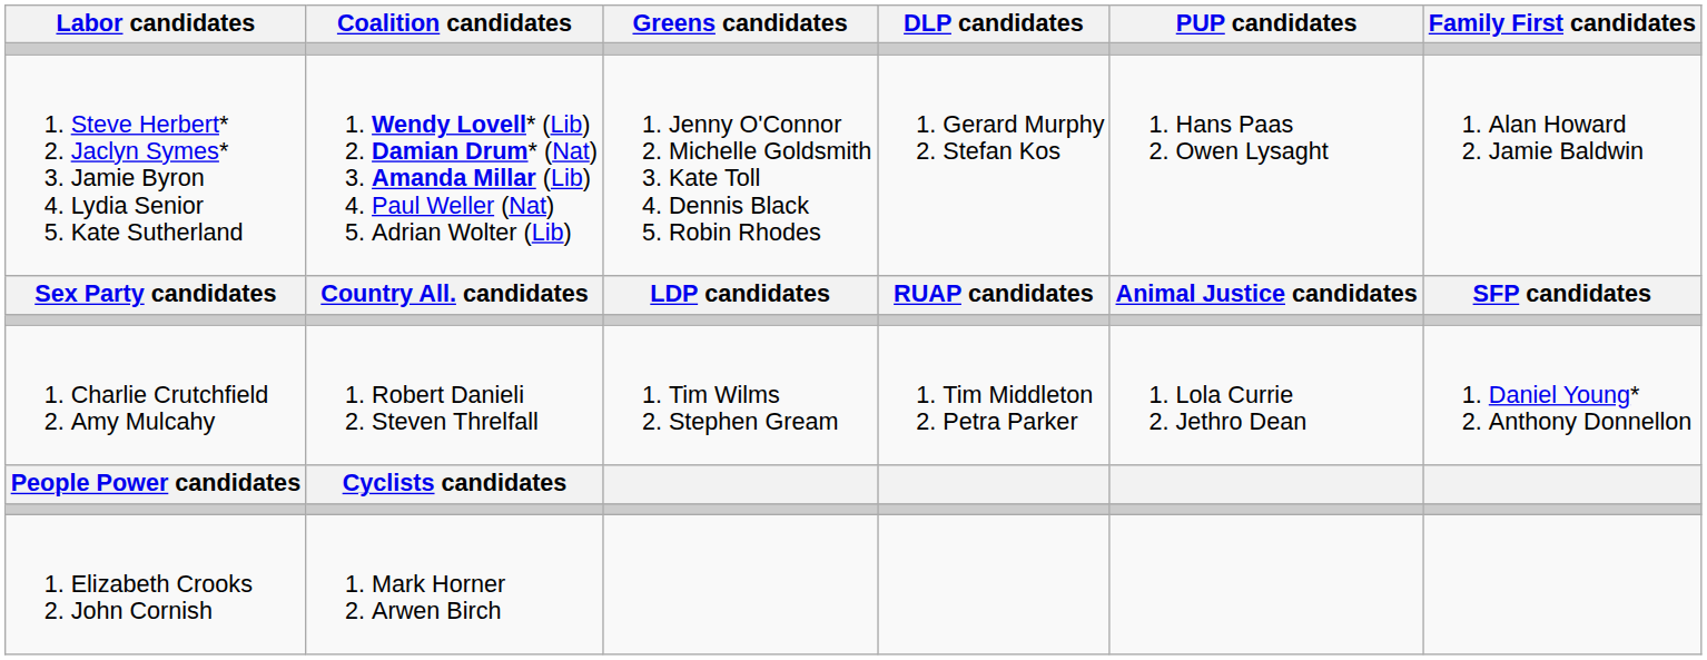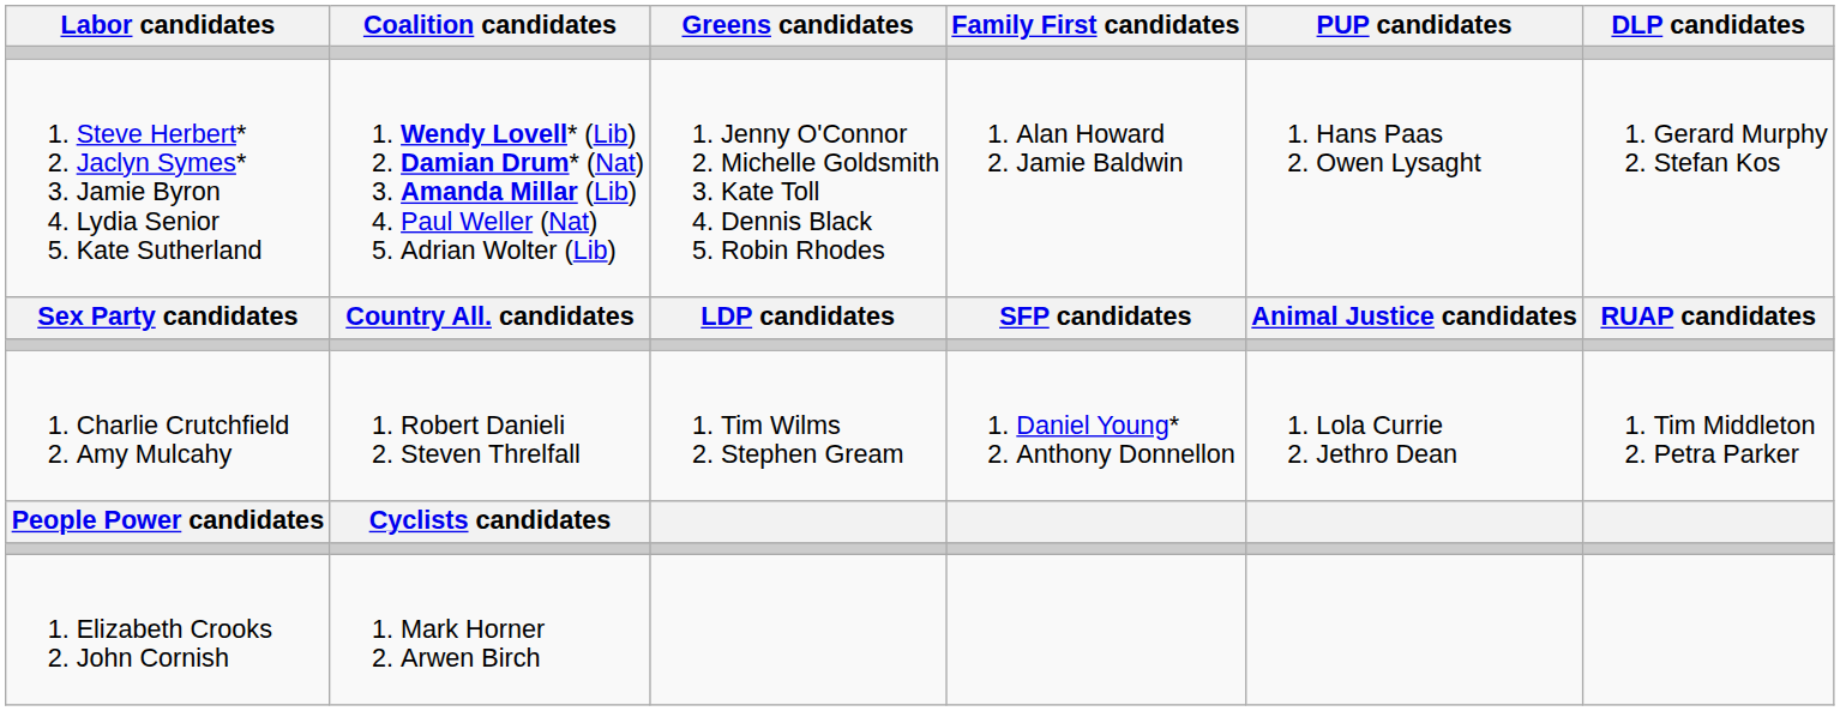columns swapped: Family First candidates <-> DLP candidates
